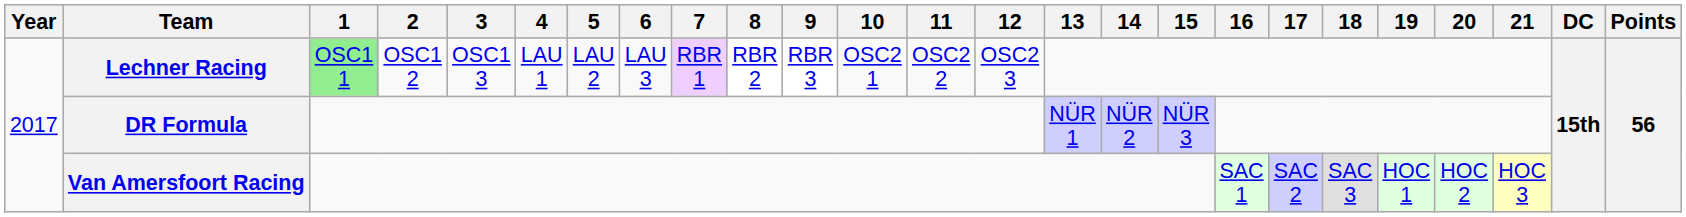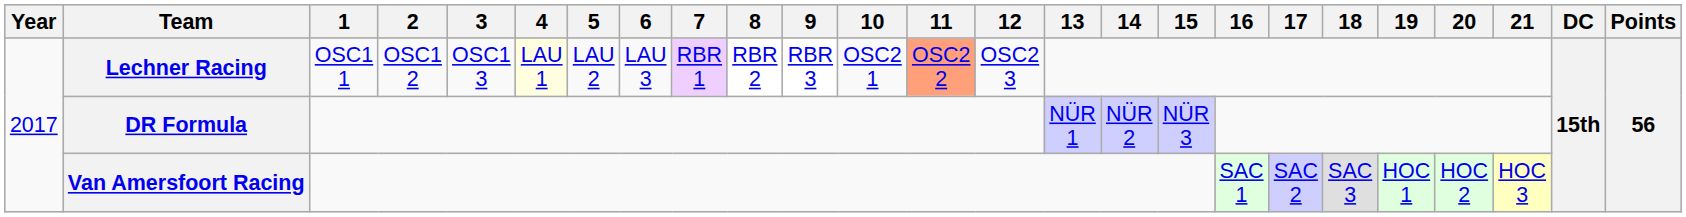Lechner Racing | 1: lightgreen background -> no background
Lechner Racing | 4: no background -> lightyellow background
Lechner Racing | 11: no background -> lightsalmon background
